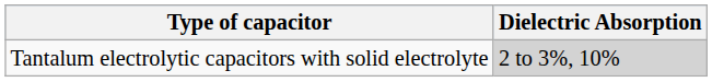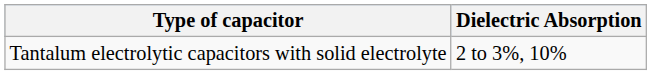Tantalum electrolytic capacitors with solid electrolyte | Dielectric Absorption: lightgrey background -> no background
